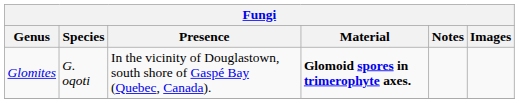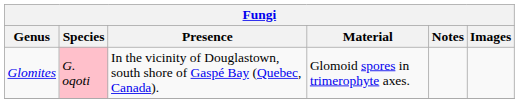Glomites | Species: no background -> pink background
Glomites | Material: bold -> normal
